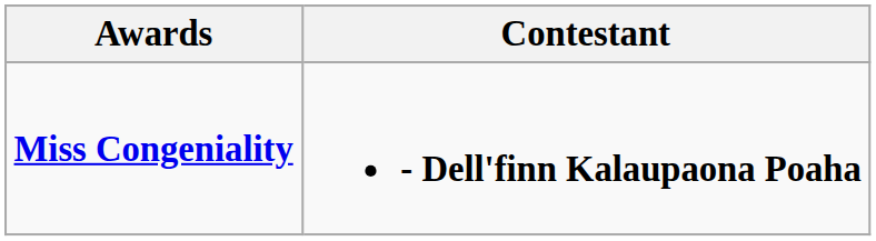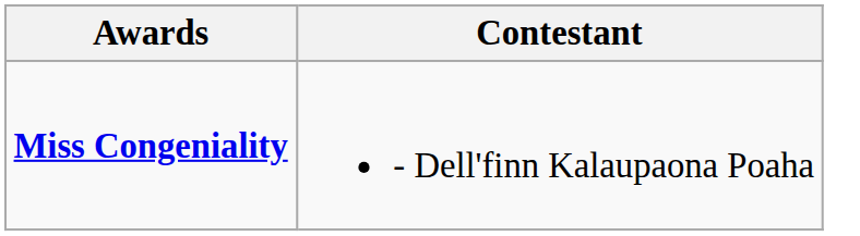Miss Congeniality | Contestant: bold -> normal
